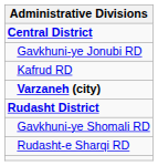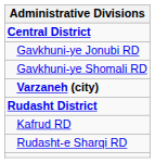row 4 | column 1: Kafrud RD -> Gavkhuni-ye Shomali RD
row 7 | column 1: Gavkhuni-ye Shomali RD -> Kafrud RD
